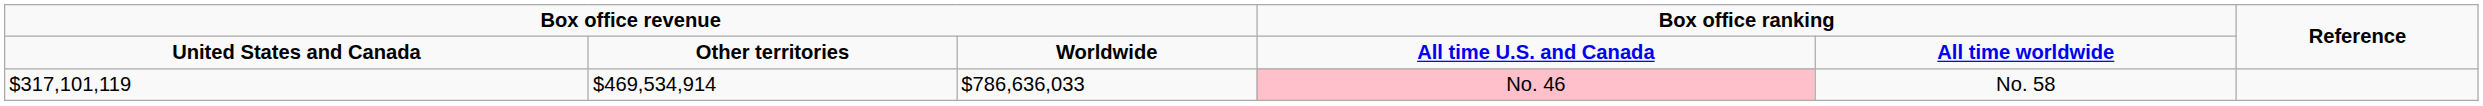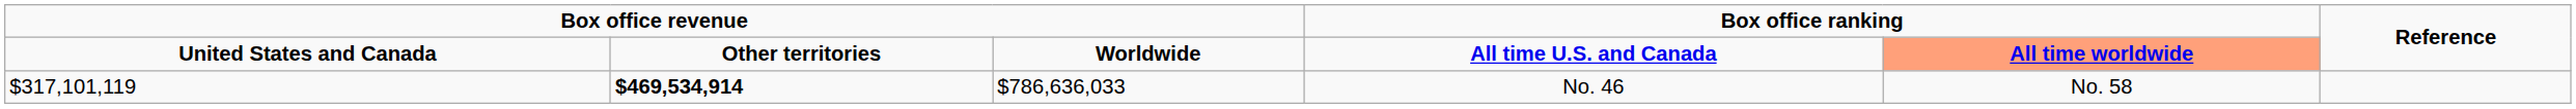United States and Canada | column 5: no background -> lightsalmon background
$317,101,119 | column 2: normal -> bold
$317,101,119 | column 4: pink background -> no background
